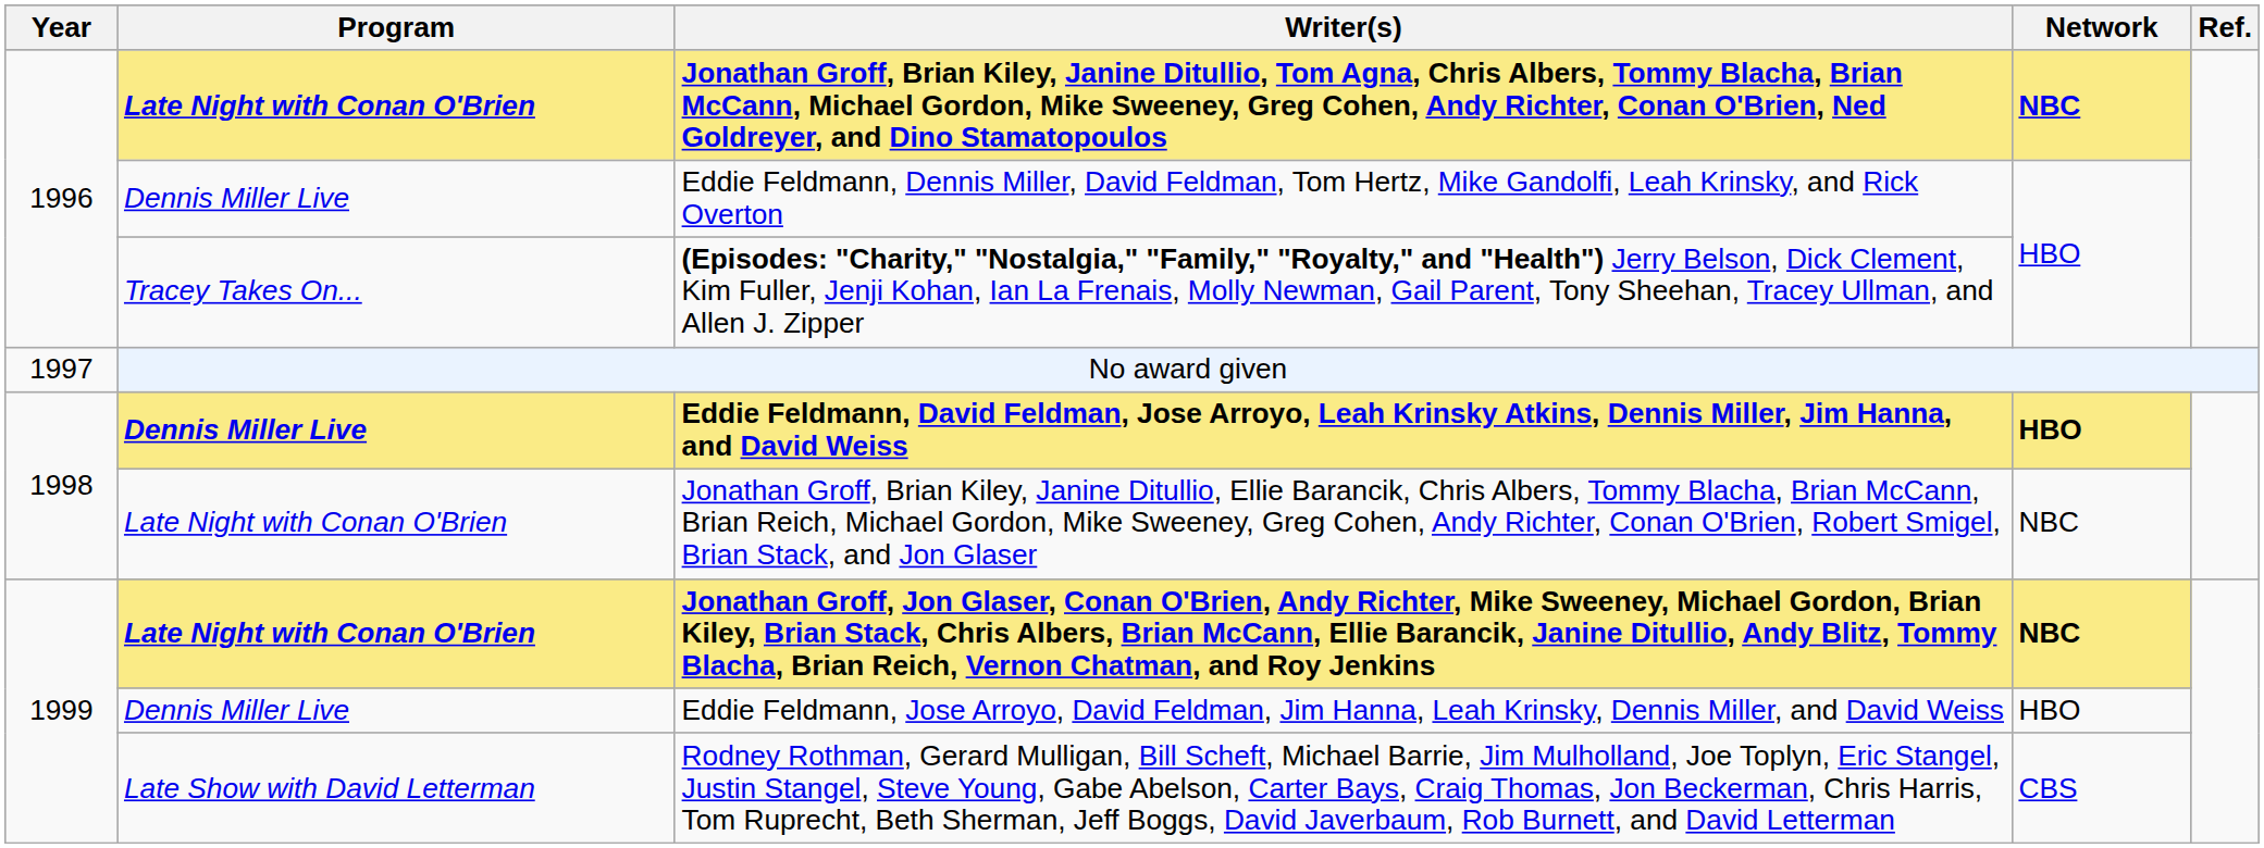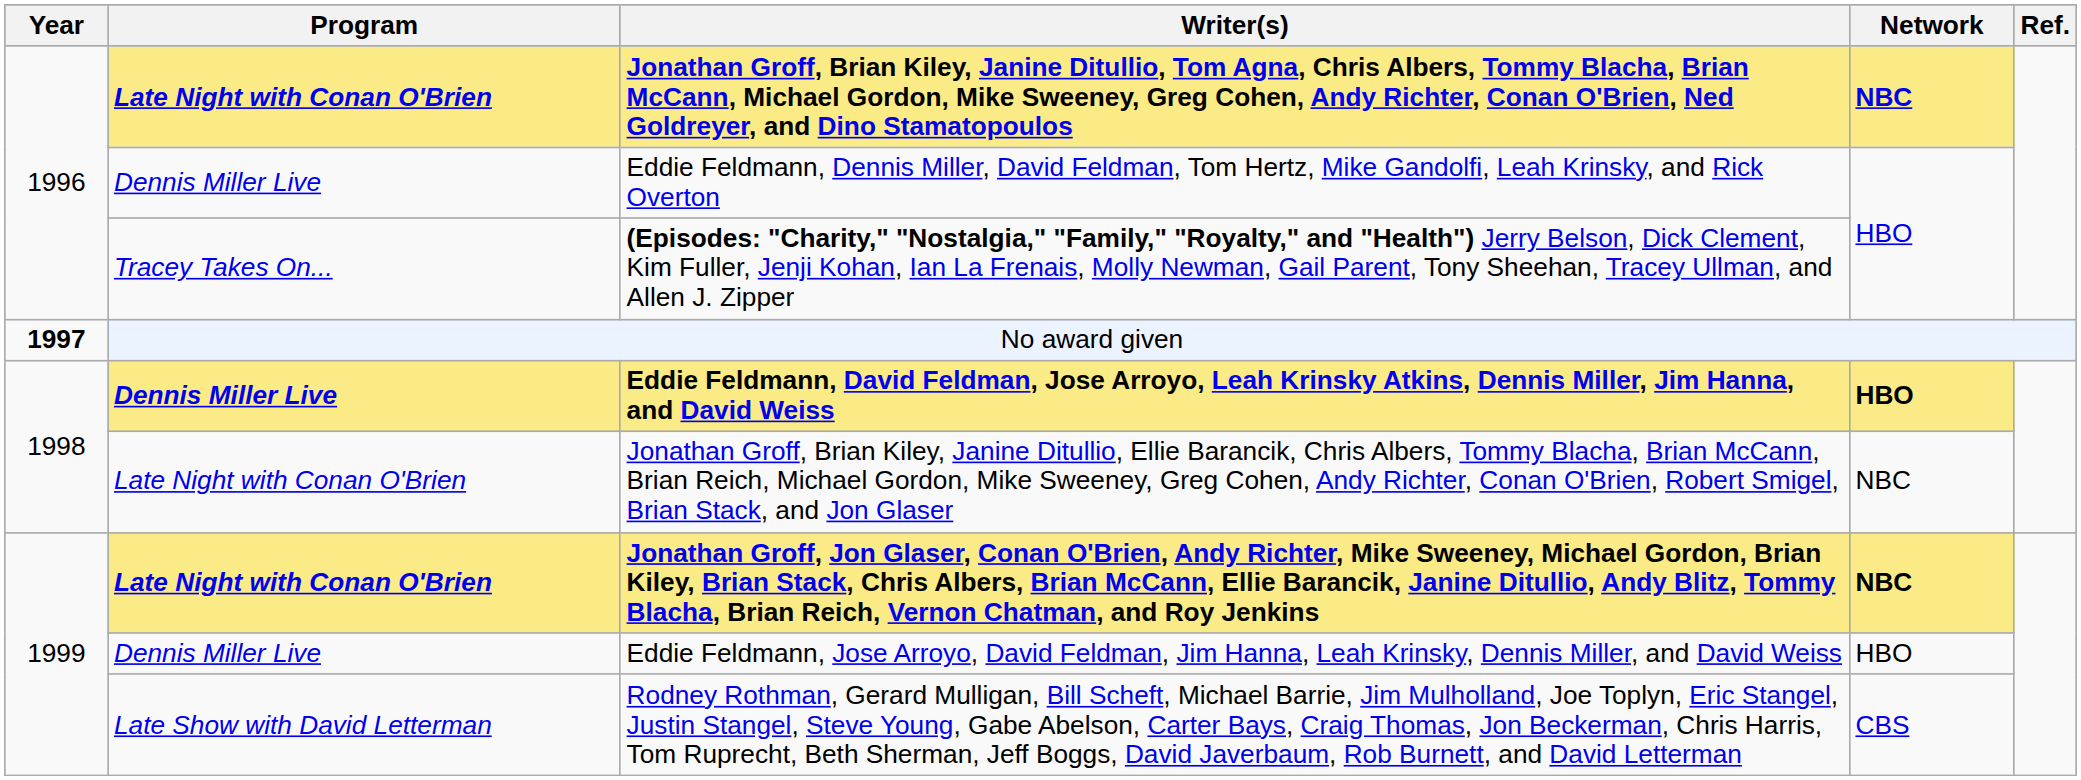No award given | Year: normal -> bold
